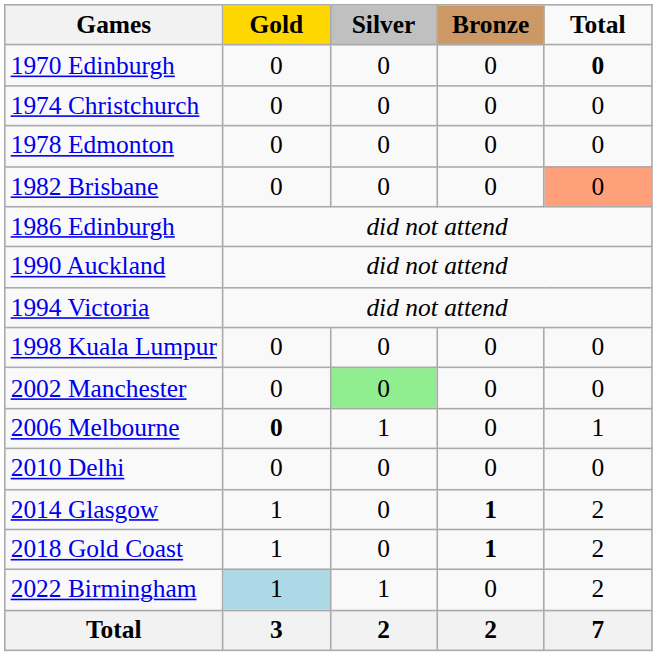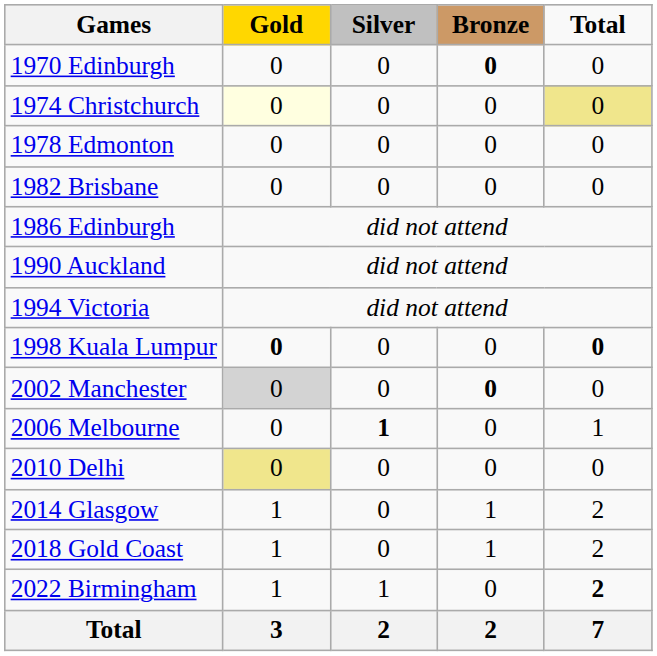1970 Edinburgh | Bronze: normal -> bold
1970 Edinburgh | Total: bold -> normal
1974 Christchurch | Gold: no background -> lightyellow background
1974 Christchurch | Total: no background -> khaki background
1982 Brisbane | Total: lightsalmon background -> no background
1998 Kuala Lumpur | Gold: normal -> bold
1998 Kuala Lumpur | Total: normal -> bold
2002 Manchester | Gold: no background -> lightgrey background
2002 Manchester | Silver: lightgreen background -> no background
2002 Manchester | Bronze: normal -> bold
2006 Melbourne | Gold: bold -> normal
2006 Melbourne | Silver: normal -> bold
2010 Delhi | Gold: no background -> khaki background
2014 Glasgow | Bronze: bold -> normal
2018 Gold Coast | Bronze: bold -> normal
2022 Birmingham | Gold: lightblue background -> no background
2022 Birmingham | Total: normal -> bold
